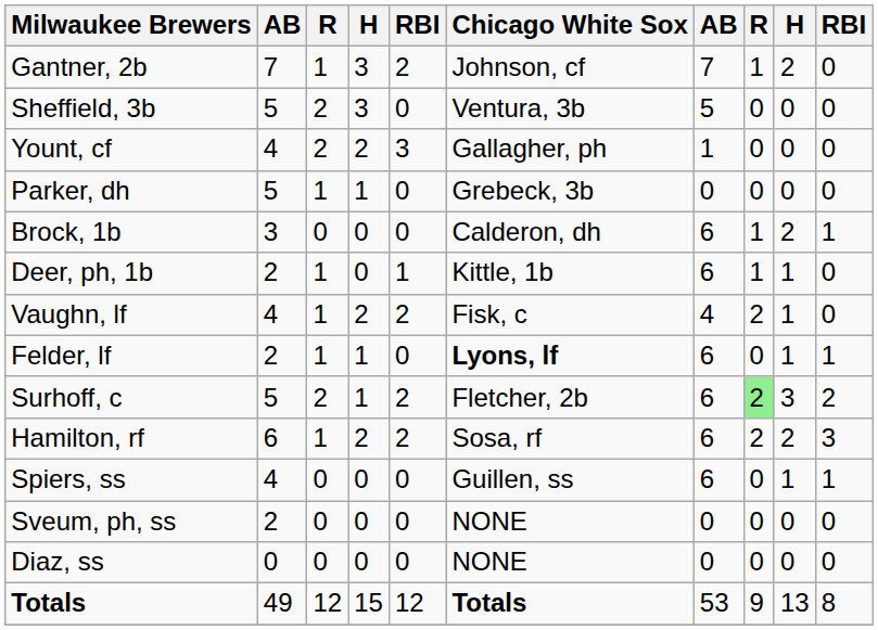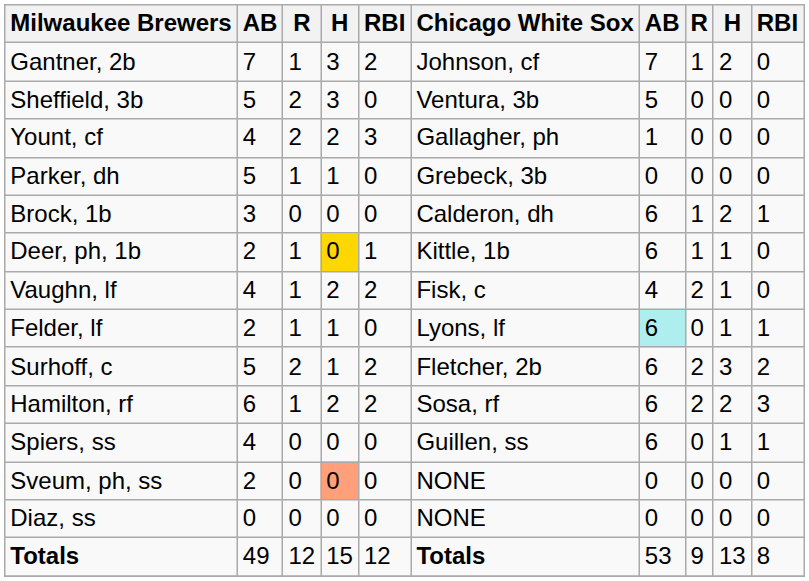Deer, ph, 1b | column 4: no background -> gold background
Felder, lf | Chicago White Sox: bold -> normal
Felder, lf | column 7: no background -> paleturquoise background
Surhoff, c | column 8: lightgreen background -> no background
Sveum, ph, ss | column 4: no background -> lightsalmon background
